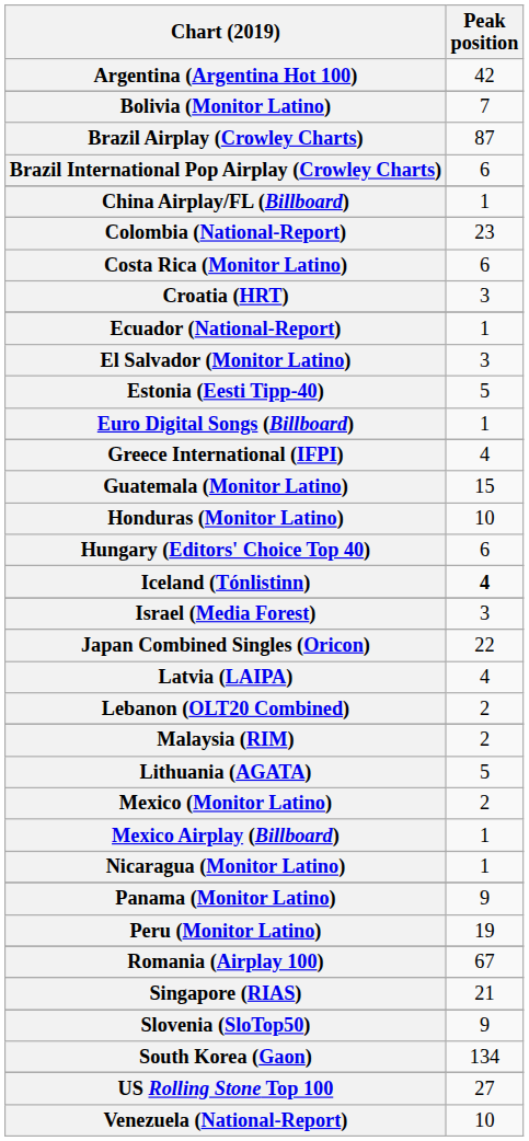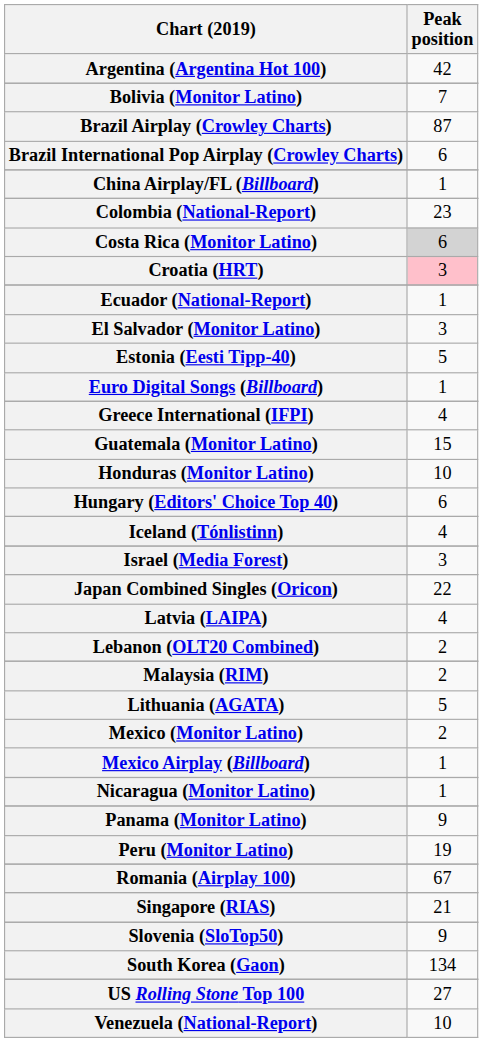Costa Rica (Monitor Latino) | Peak position: no background -> lightgrey background
Croatia (HRT) | Peak position: no background -> pink background
Iceland (Tónlistinn) | Peak position: bold -> normal
